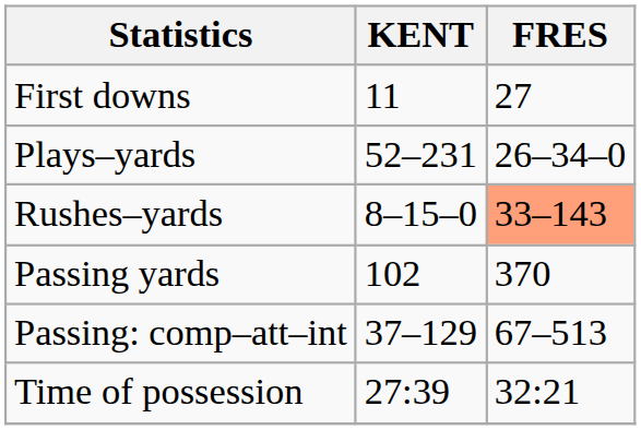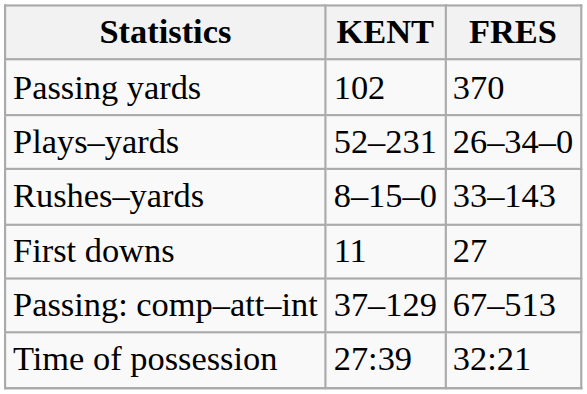rows swapped: First downs <-> Passing yards
Rushes–yards | FRES: lightsalmon background -> no background
